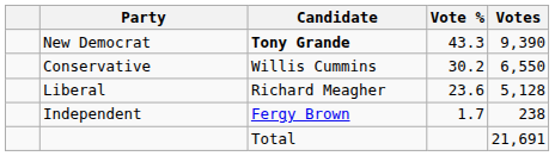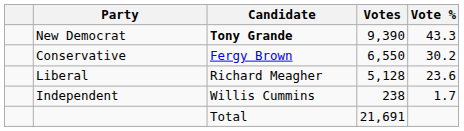columns swapped: Votes <-> Vote %
Conservative | Candidate: Willis Cummins -> Fergy Brown
Independent | Candidate: Fergy Brown -> Willis Cummins
